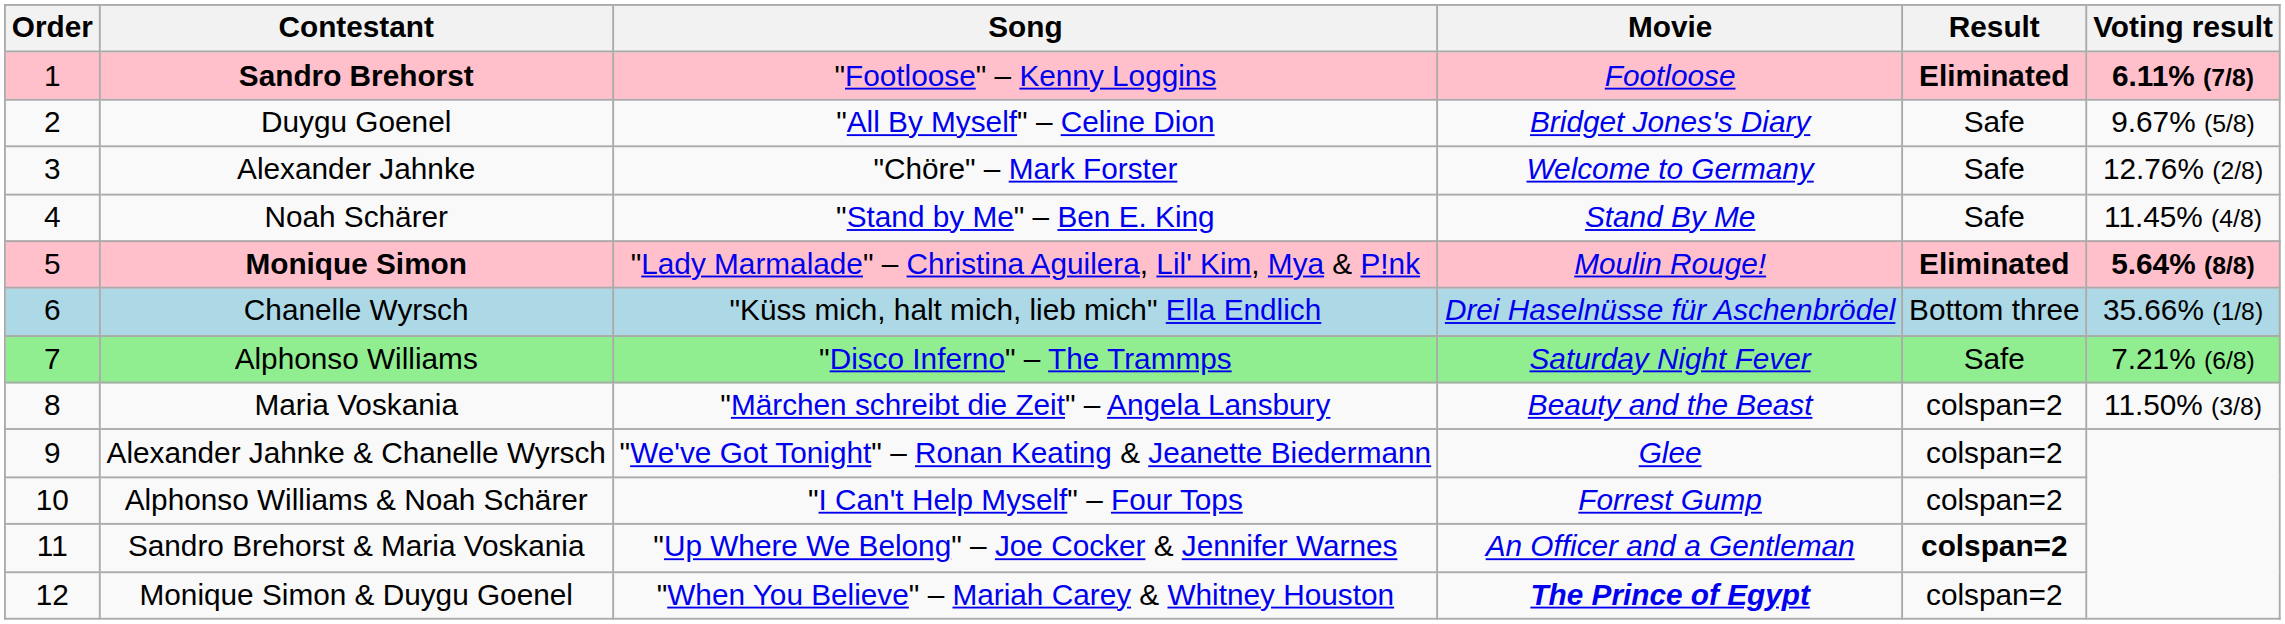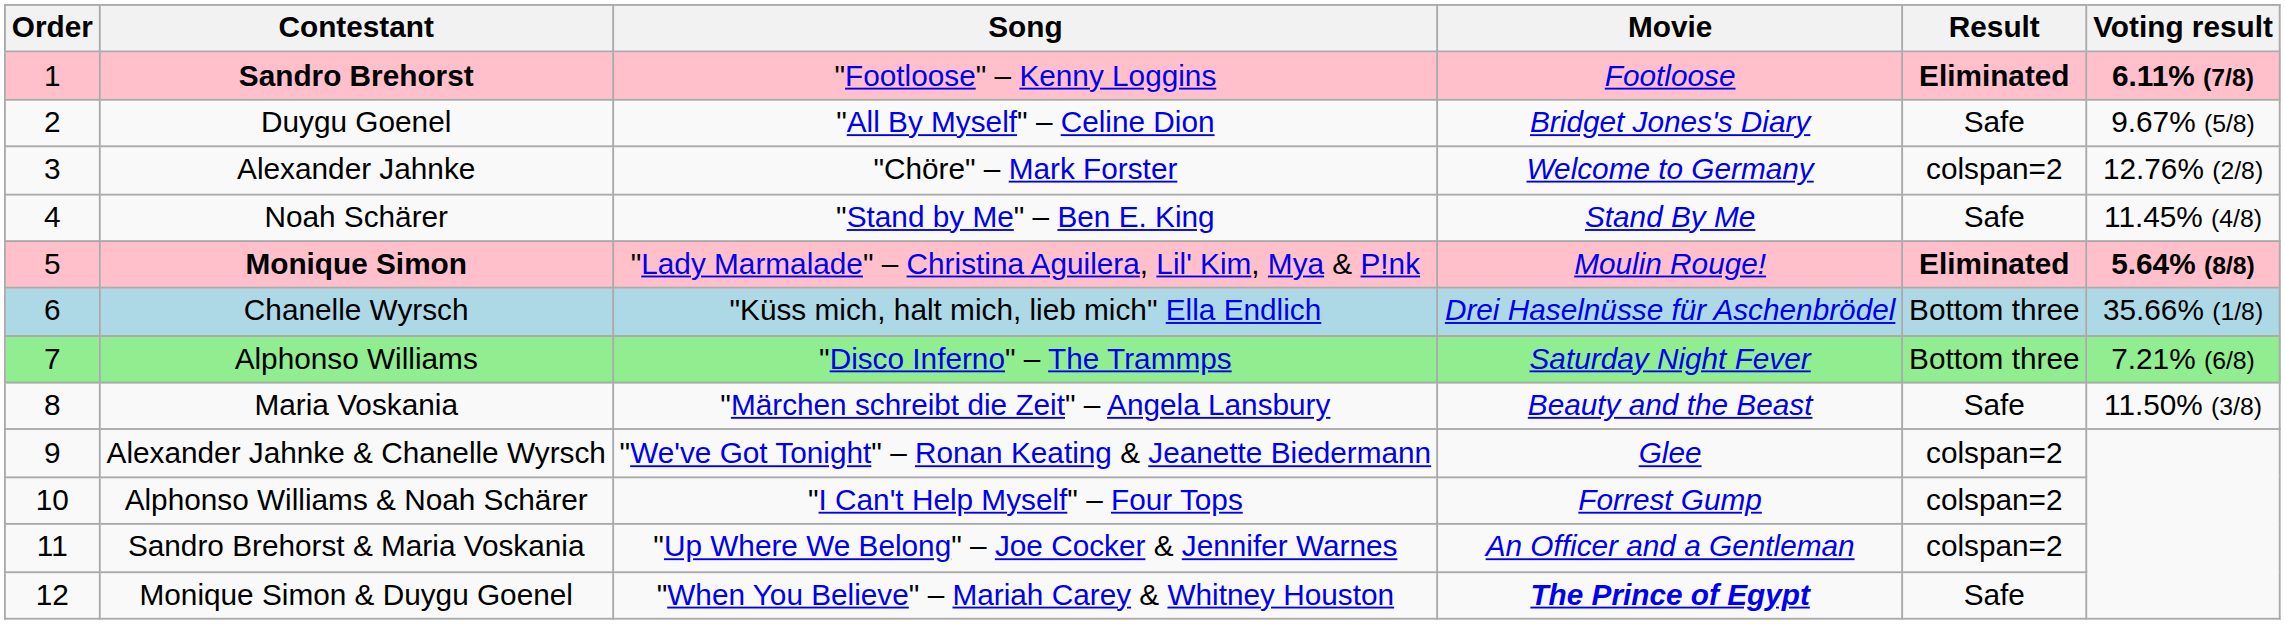Alexander Jahnke | Result: Safe -> colspan=2
Alphonso Williams | Result: Safe -> Bottom three
Maria Voskania | Result: colspan=2 -> Safe
Sandro Brehorst & Maria Voskania | Result: bold -> normal
Monique Simon & Duygu Goenel | Result: colspan=2 -> Safe
